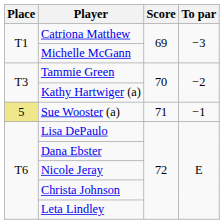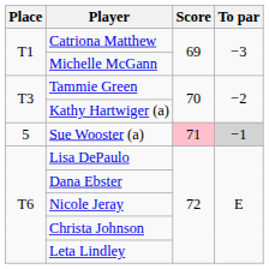Sue Wooster (a) | Place: khaki background -> no background
Sue Wooster (a) | Score: no background -> pink background
Sue Wooster (a) | To par: no background -> lightgrey background
